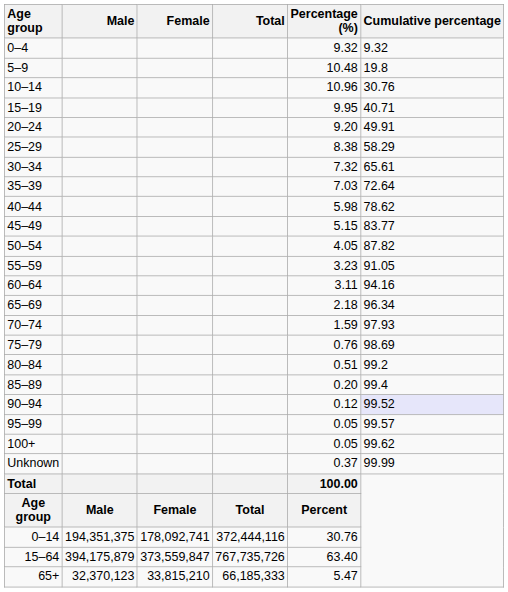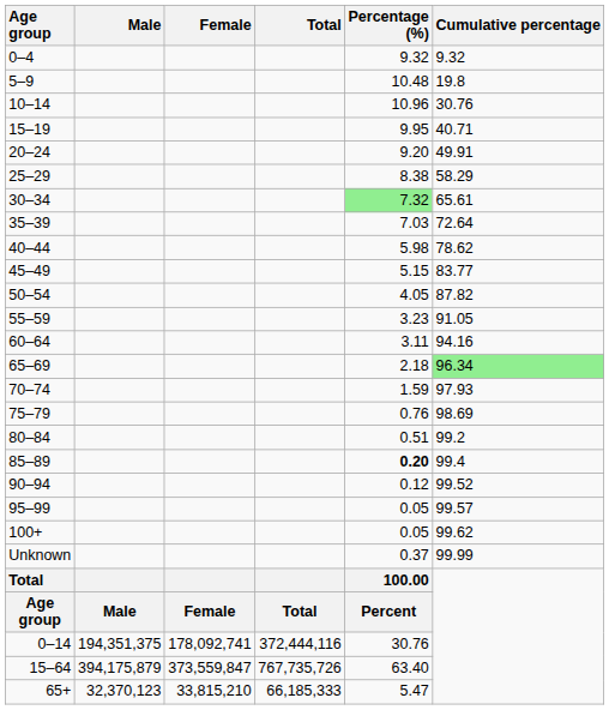30–34 | Percentage (%): no background -> lightgreen background
65–69 | Cumulative percentage: no background -> lightgreen background
85–89 | Percentage (%): normal -> bold
90–94 | Cumulative percentage: lavender background -> no background
